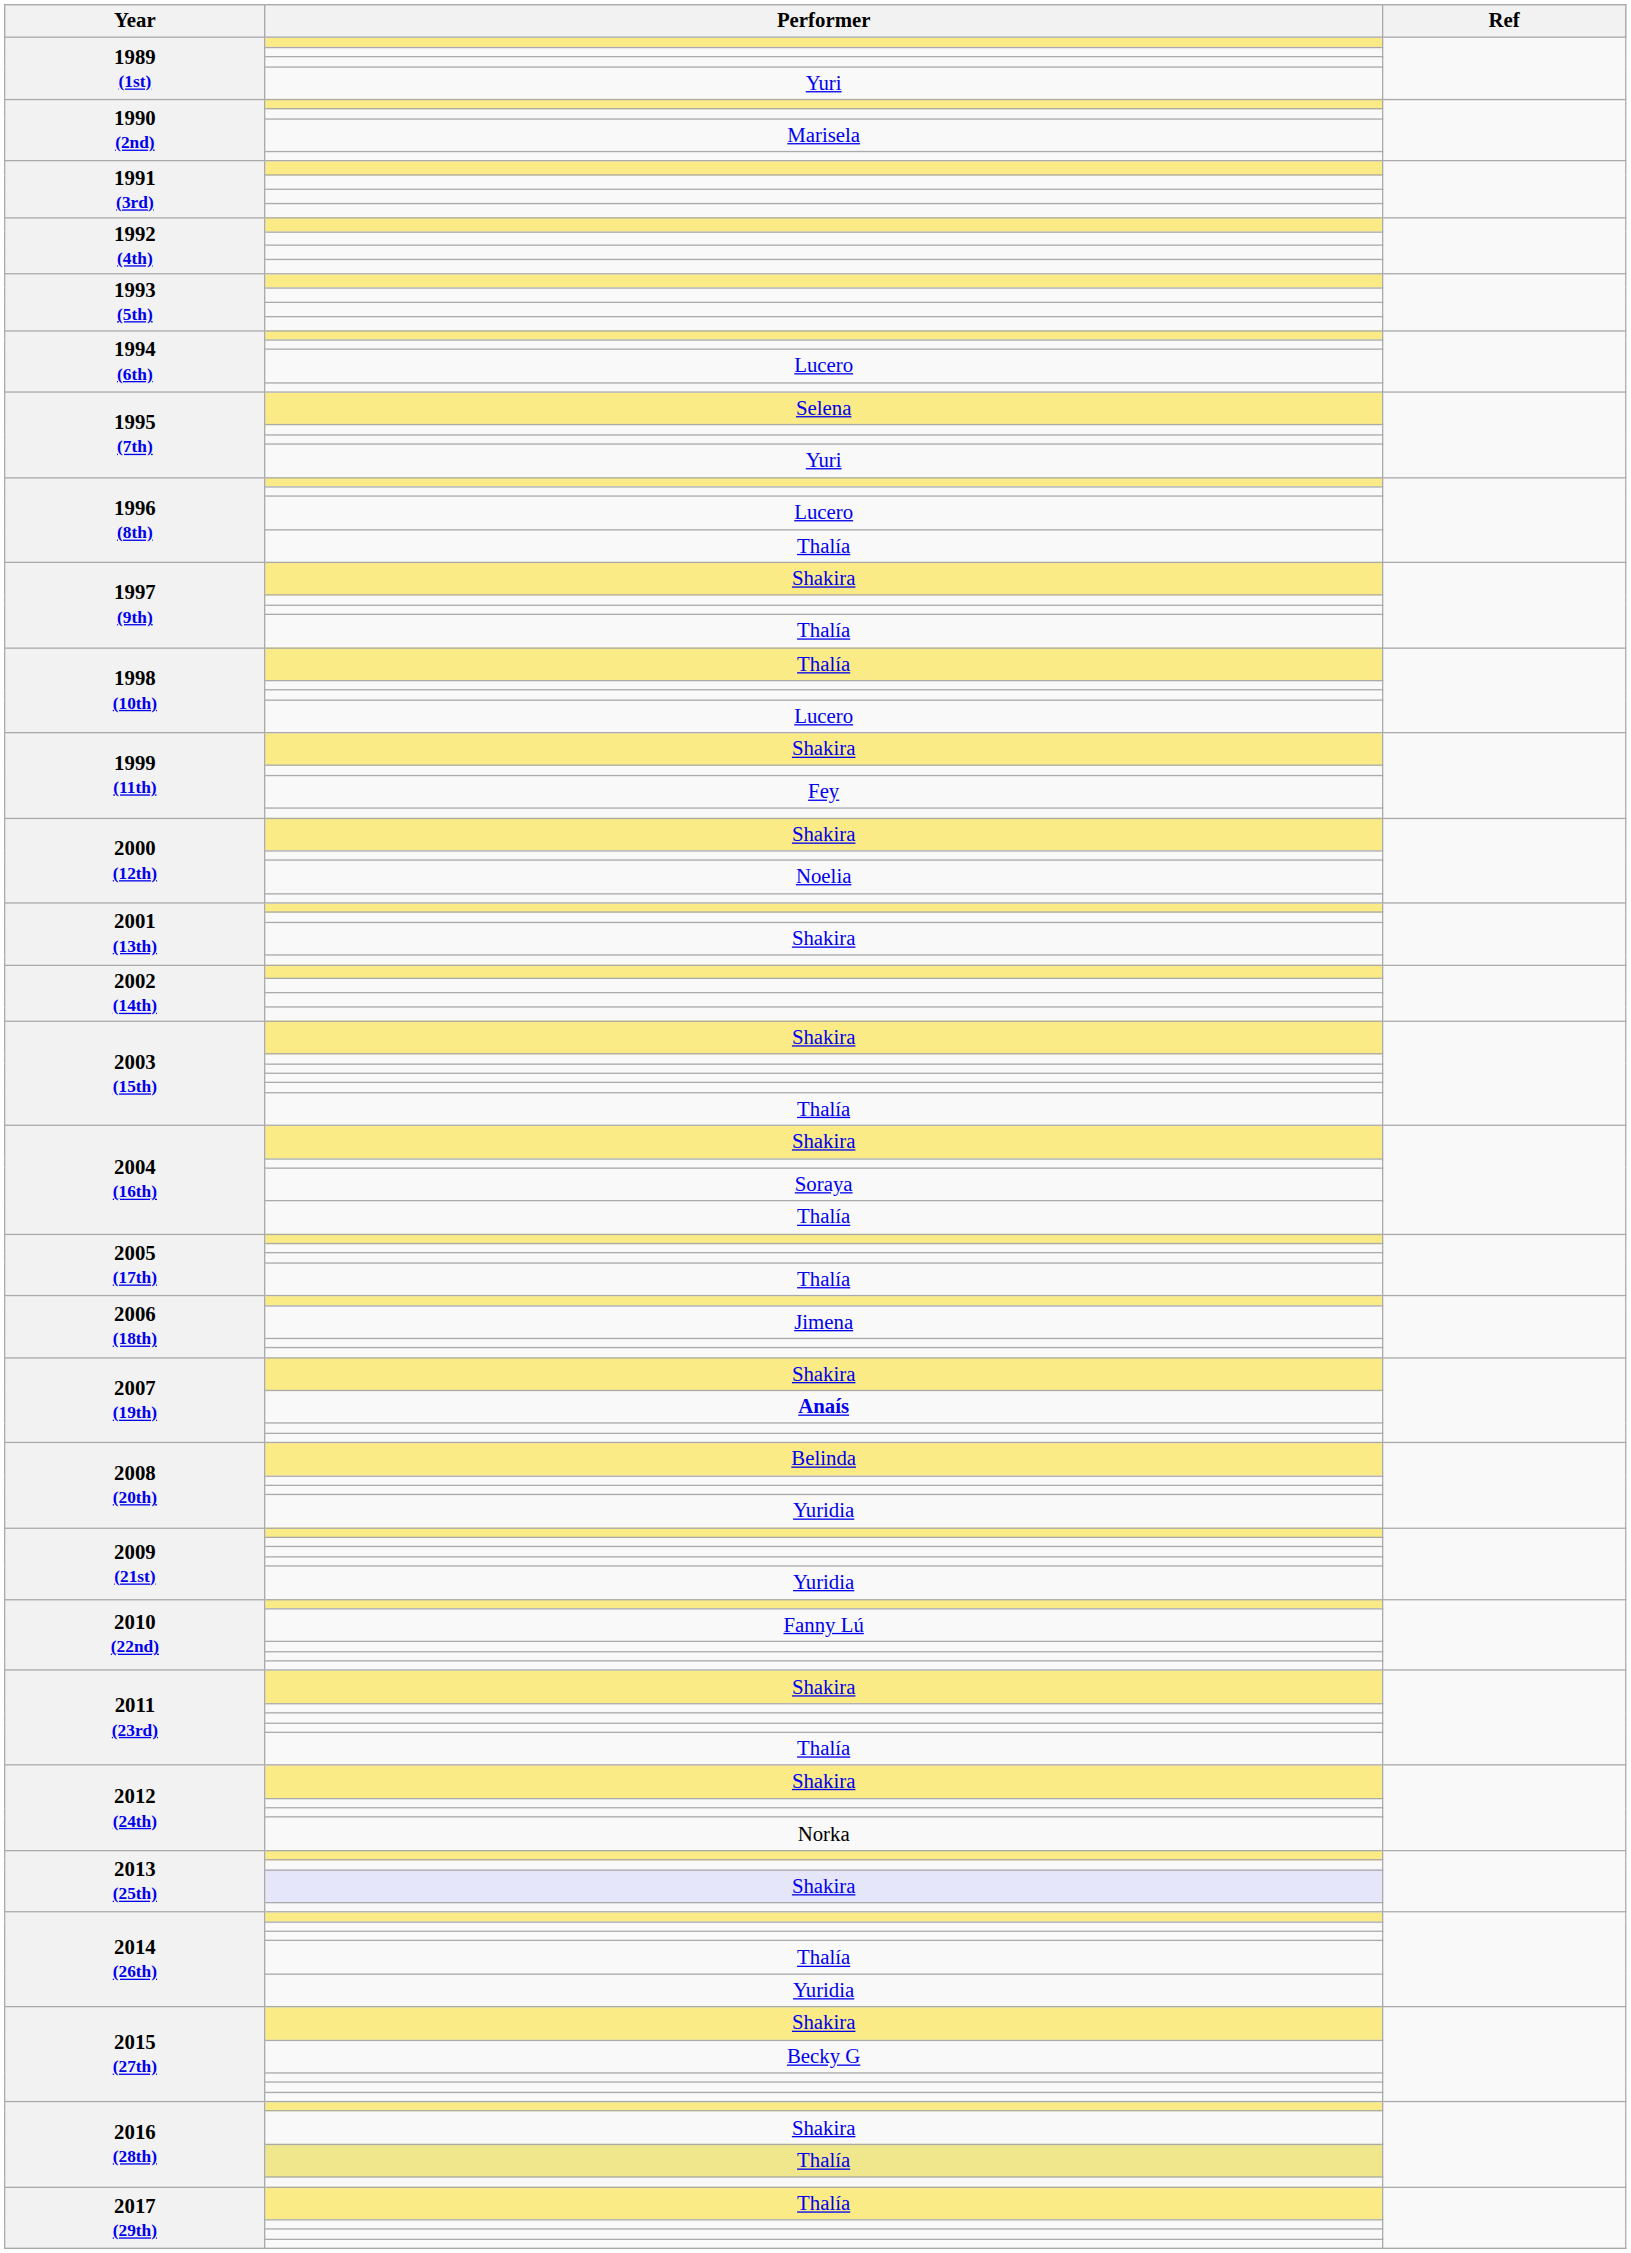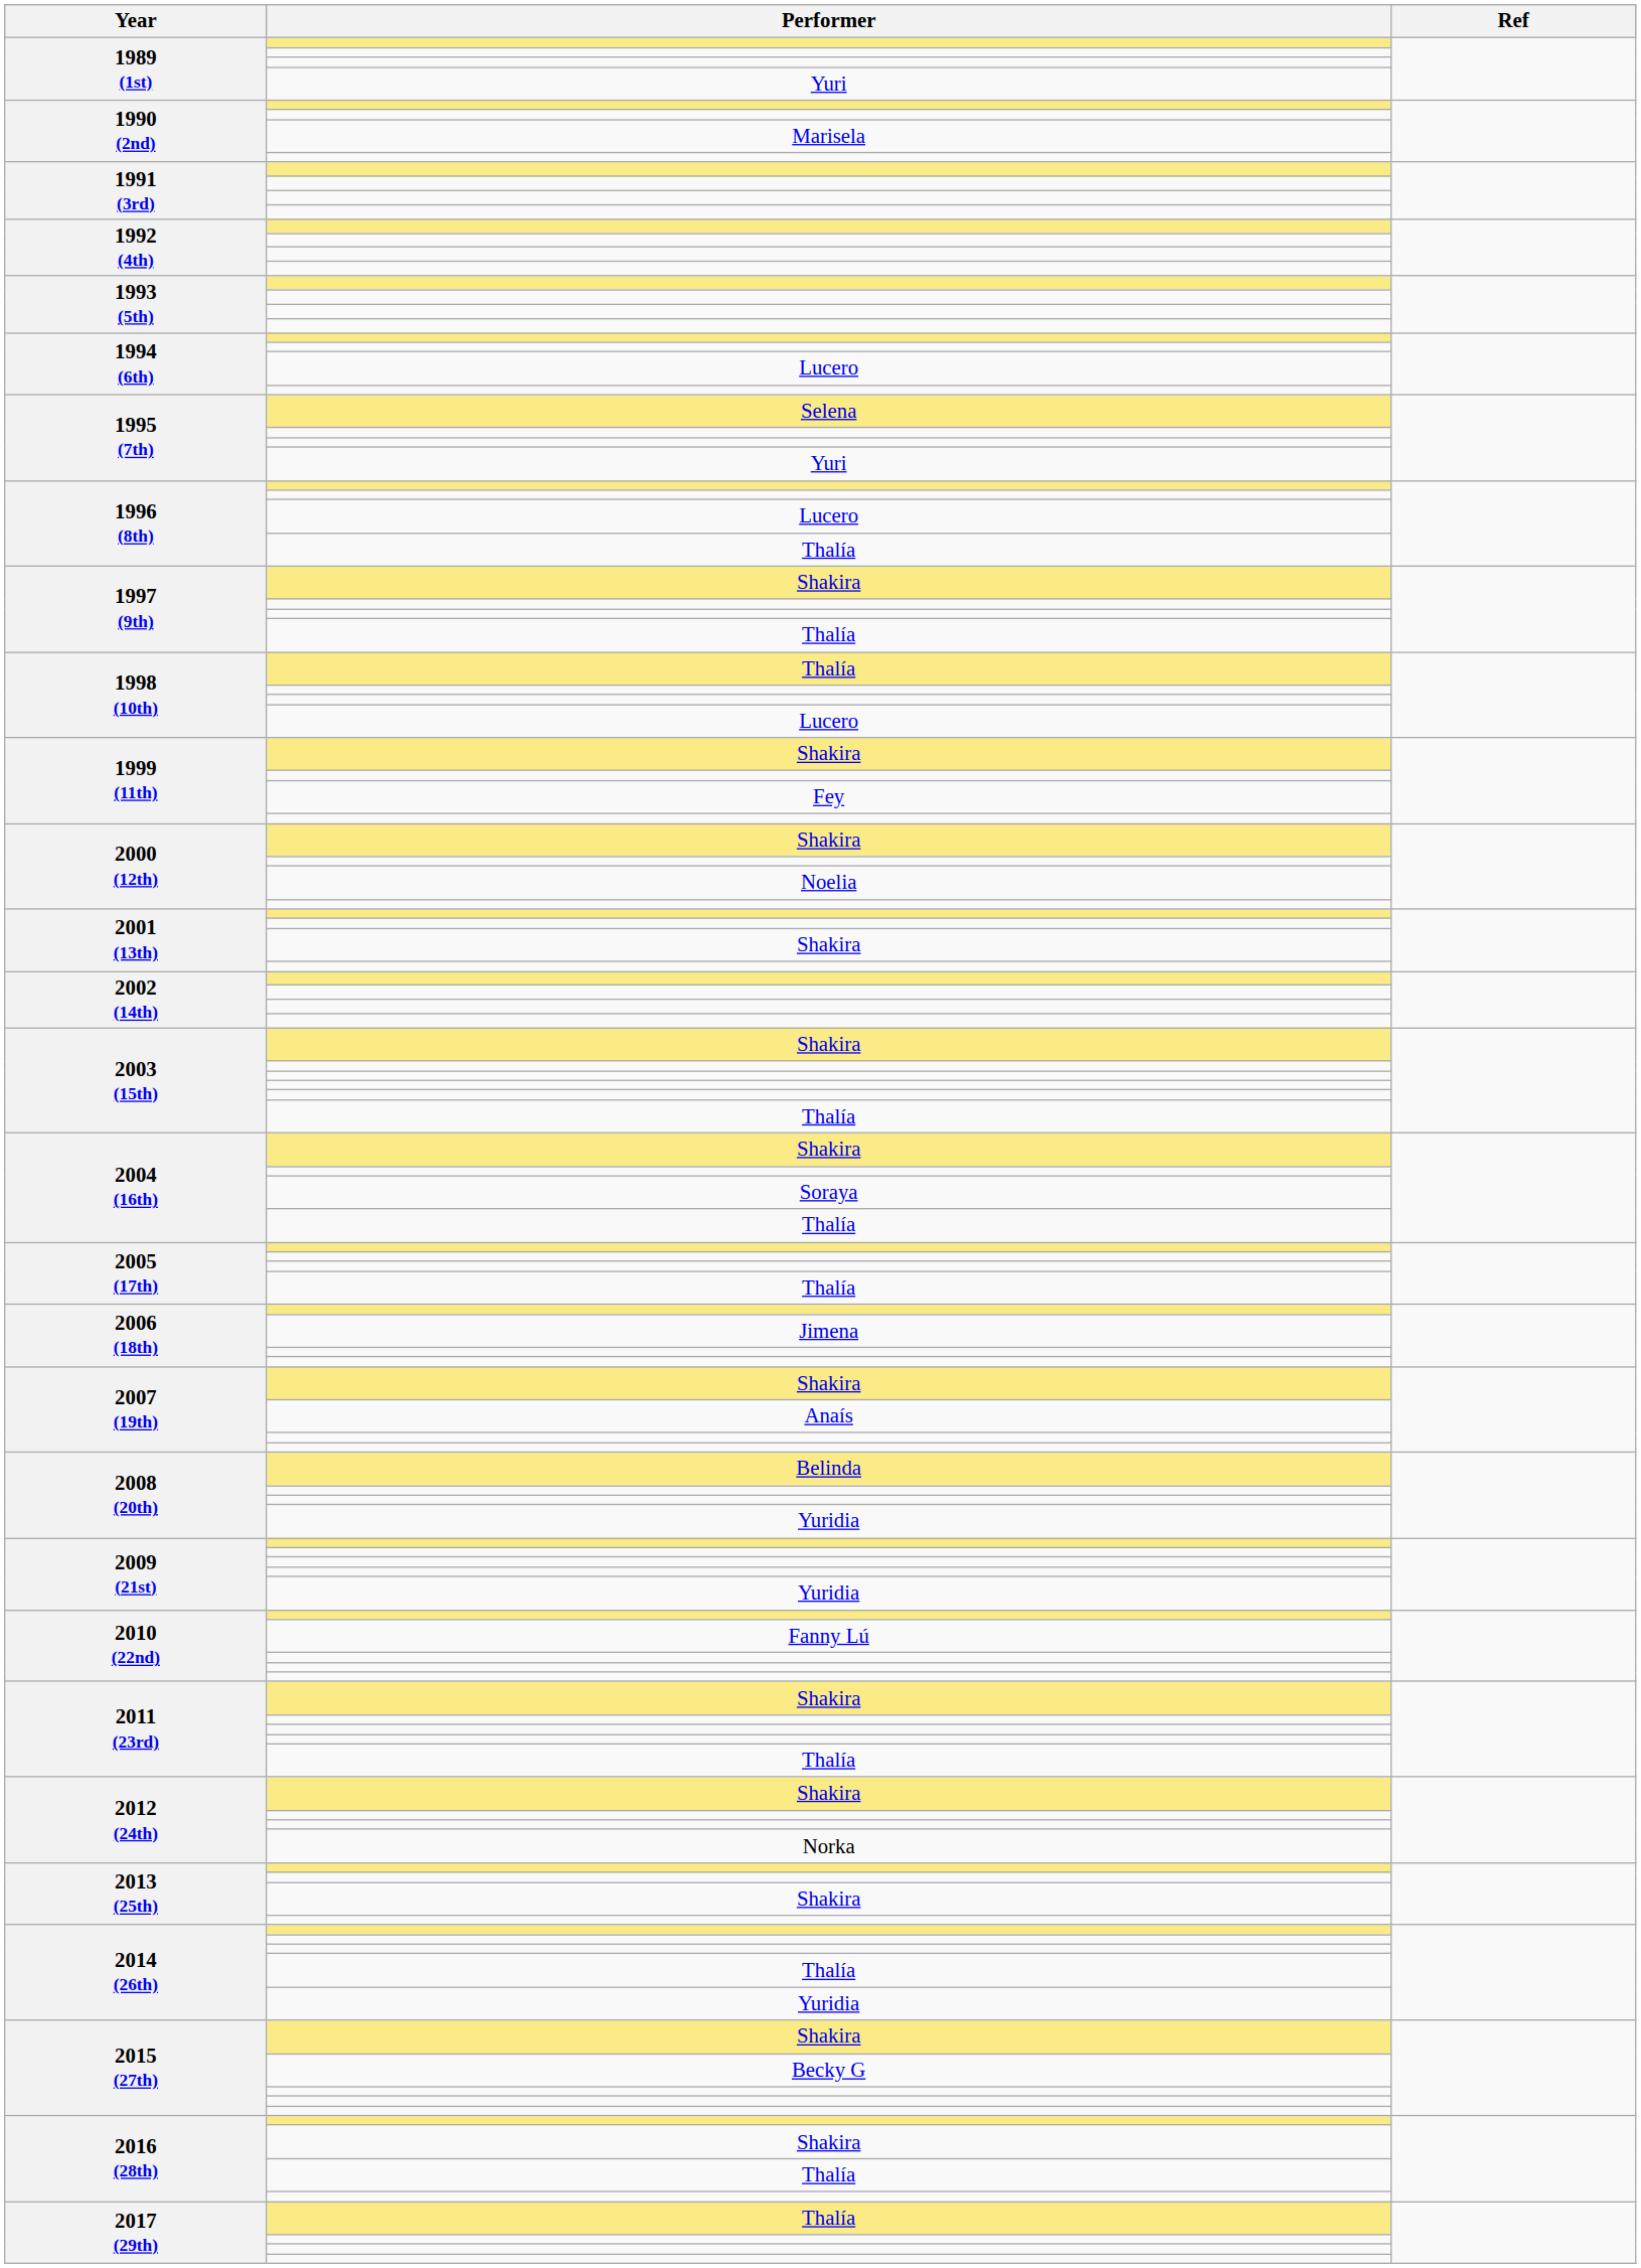2007 (19th) / Anaís | Performer: bold -> normal
2013 (25th) / Shakira | Performer: lavender background -> no background
2016 (28th) / Thalía | Performer: khaki background -> no background
